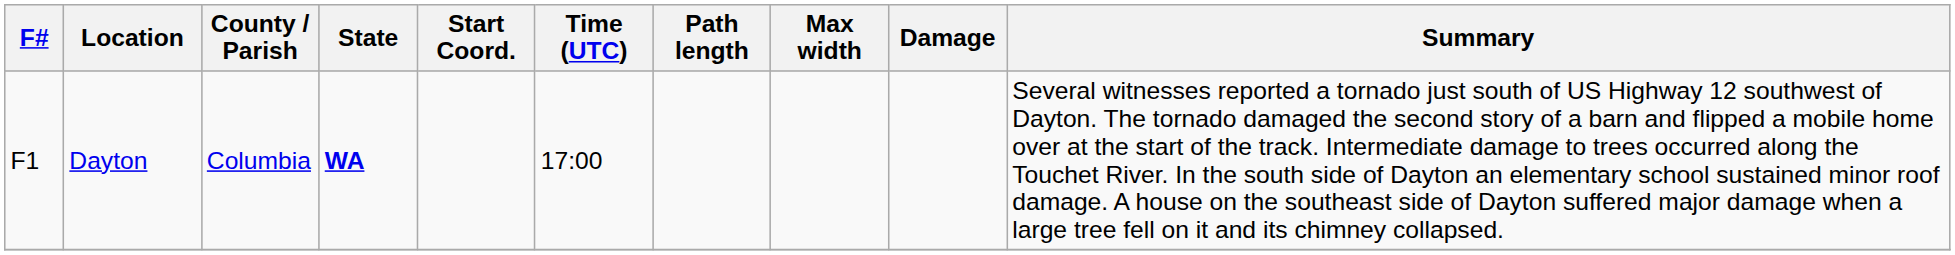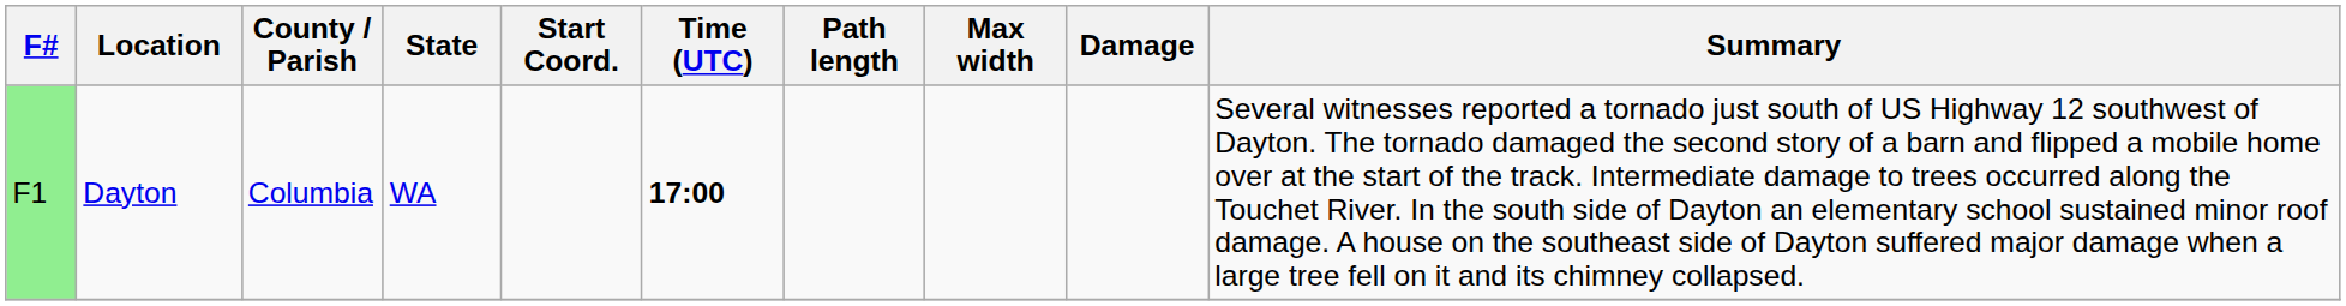Dayton | F#: no background -> lightgreen background
Dayton | State: bold -> normal
Dayton | Time (UTC): normal -> bold
